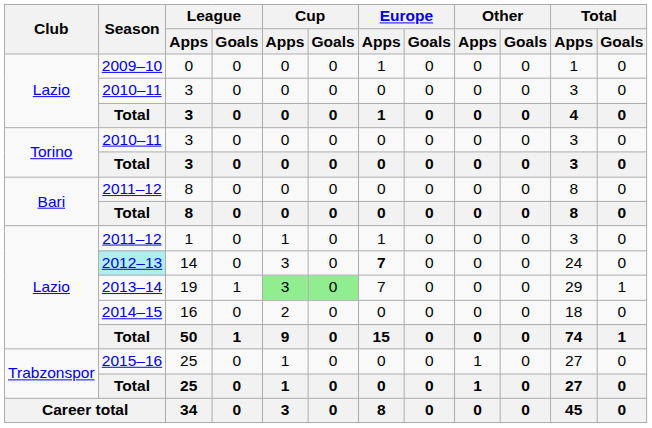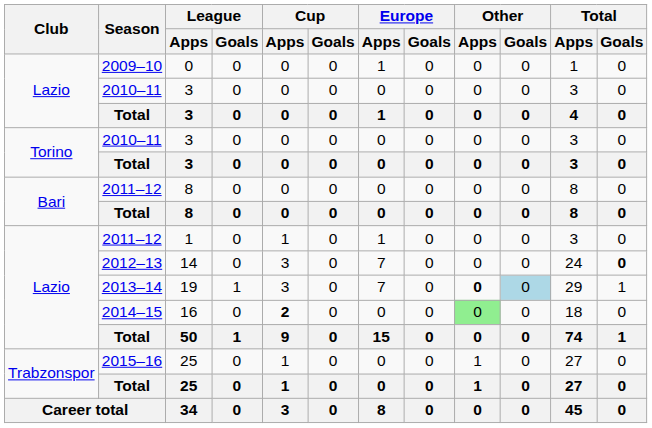14 | Season: paleturquoise background -> no background
14 | Europe / Apps: bold -> normal
14 | Total / Goals: normal -> bold
19 | Cup / Apps: lightgreen background -> no background
19 | Cup / Goals: lightgreen background -> no background
19 | Other / Apps: normal -> bold
19 | Other / Goals: no background -> lightblue background
16 | Cup / Apps: normal -> bold
16 | Other / Apps: no background -> lightgreen background
